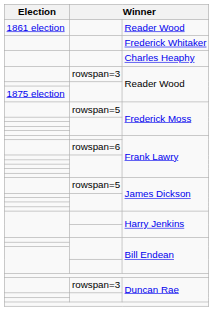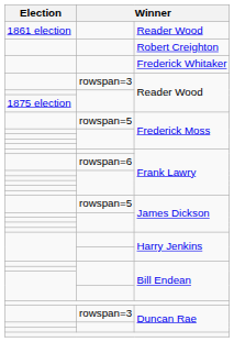+ row: Robert Creighton
- row: Charles Heaphy
